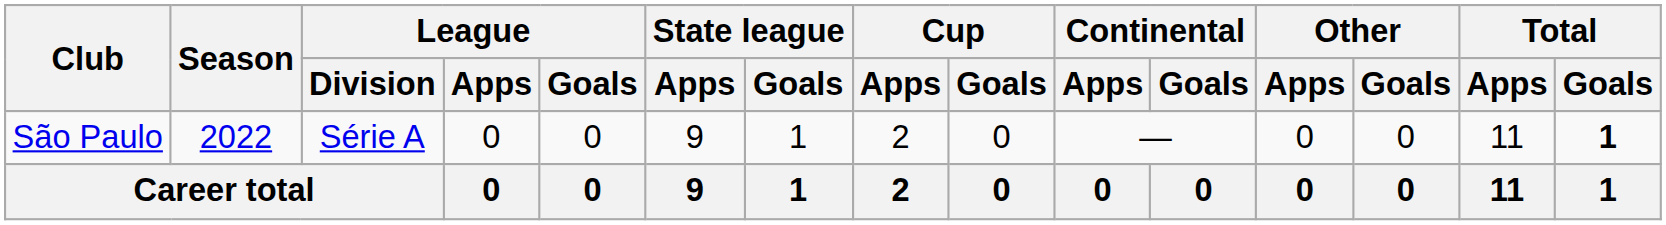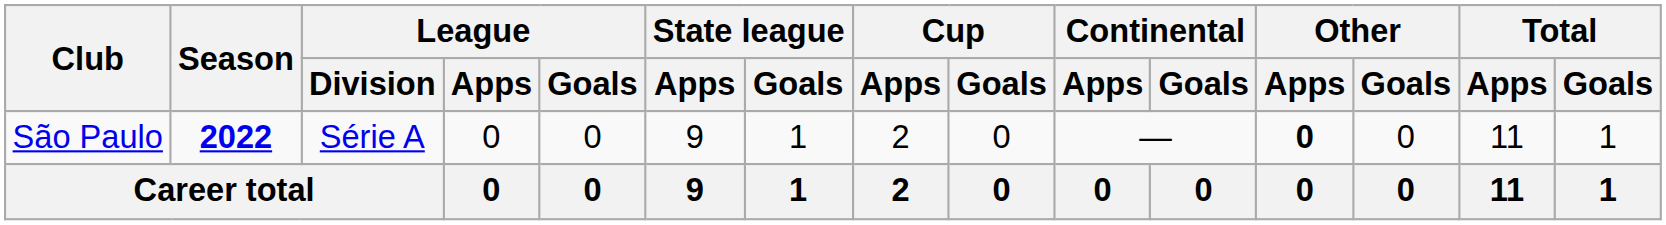São Paulo | Season: normal -> bold
São Paulo | Other / Apps: normal -> bold
São Paulo | Total / Goals: bold -> normal
